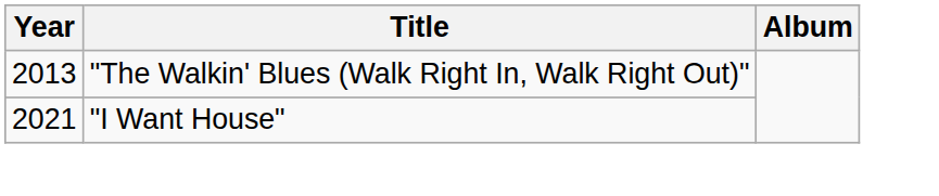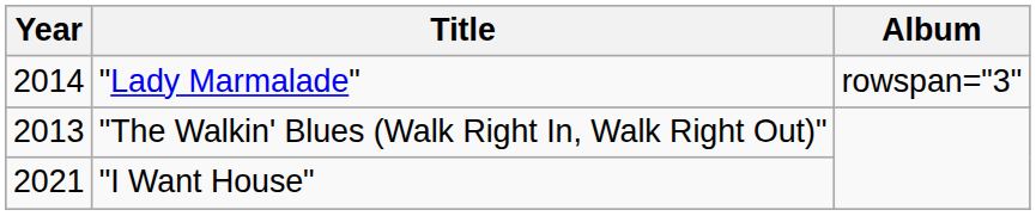+ row: 2014 | "Lady Marmalade" | rowspan="3"
